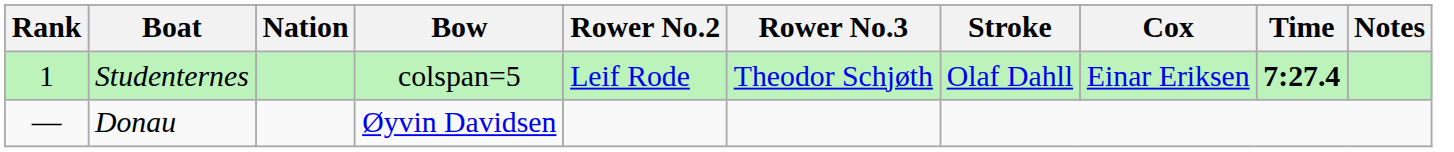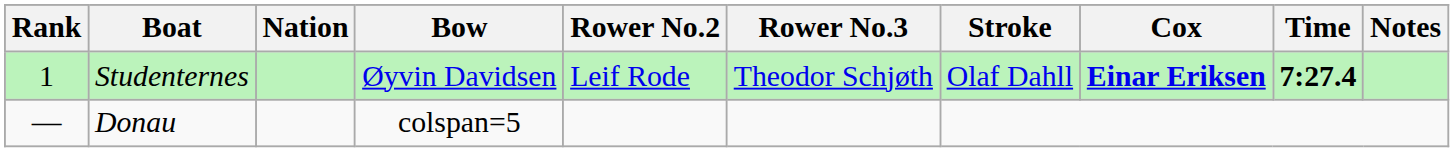Studenternes | Bow: colspan=5 -> Øyvin Davidsen
Studenternes | Cox: normal -> bold
Donau | Bow: Øyvin Davidsen -> colspan=5
